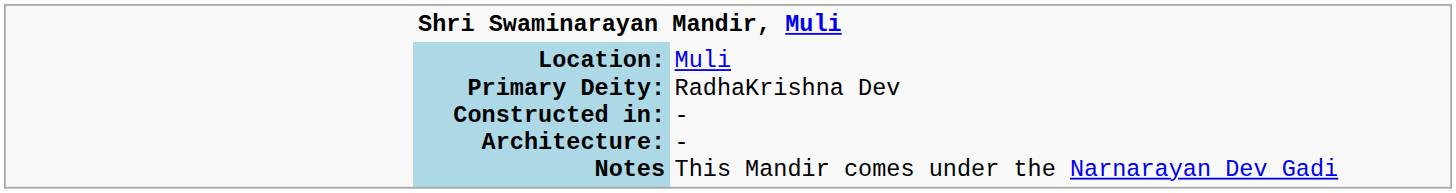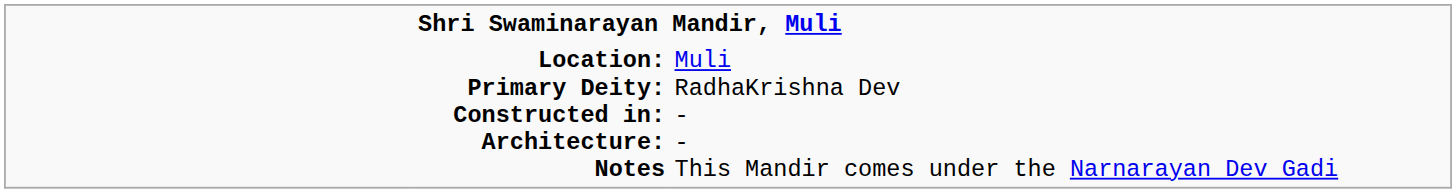Location: Primary Deity: Constructed in: Architecture: Notes | column 2: lightblue background -> no background
